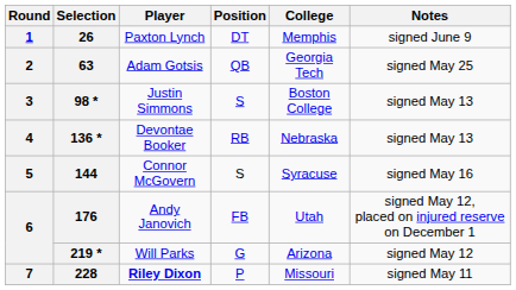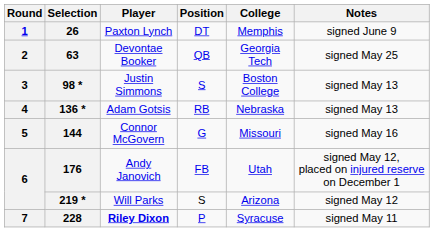63 | Player: Adam Gotsis -> Devontae Booker
136 * | Player: Devontae Booker -> Adam Gotsis
144 | Position: S -> G
144 | College: Syracuse -> Missouri
219 * | Position: G -> S
228 | College: Missouri -> Syracuse
